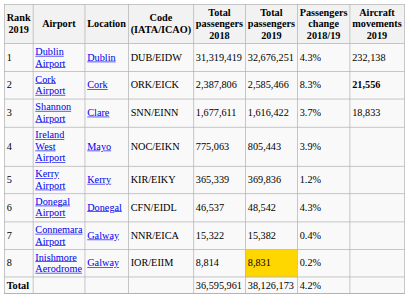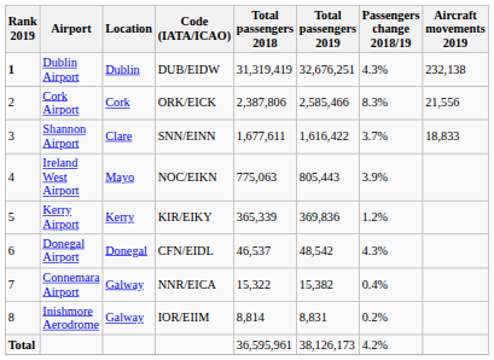Dublin Airport | Rank 2019: normal -> bold
Cork Airport | Aircraft movements 2019: bold -> normal
Inishmore Aerodrome | Total passengers 2019: gold background -> no background
